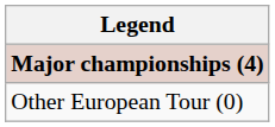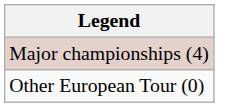row 2 | column 1: bold -> normal
